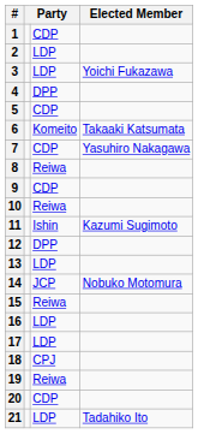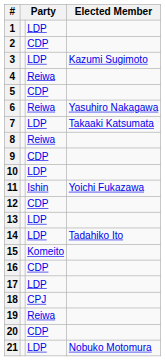1 | column 3: CDP -> LDP
2 | column 3: LDP -> CDP
3 | Elected Member: Yoichi Fukazawa -> Kazumi Sugimoto
4 | column 3: DPP -> Reiwa
6 | column 3: Komeito -> Reiwa
6 | Elected Member: Takaaki Katsumata -> Yasuhiro Nakagawa
7 | column 3: CDP -> LDP
7 | Elected Member: Yasuhiro Nakagawa -> Takaaki Katsumata
10 | column 3: Reiwa -> LDP
11 | Elected Member: Kazumi Sugimoto -> Yoichi Fukazawa
12 | column 3: DPP -> CDP
14 | column 3: JCP -> LDP
14 | Elected Member: Nobuko Motomura -> Tadahiko Ito
15 | column 3: Reiwa -> Komeito
16 | column 3: LDP -> CDP
21 | Elected Member: Tadahiko Ito -> Nobuko Motomura
